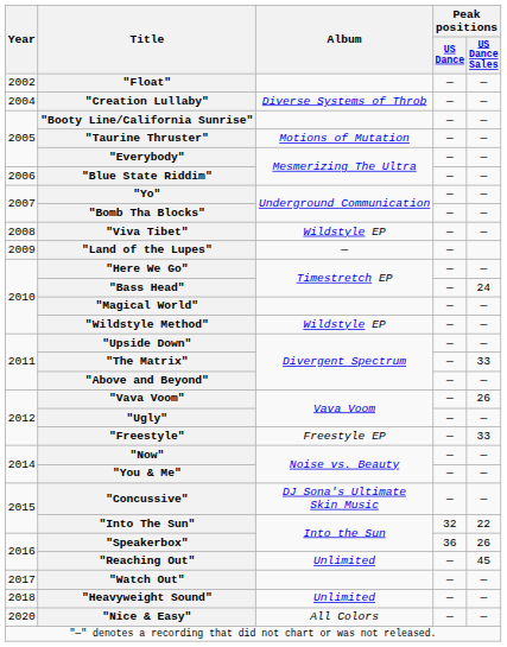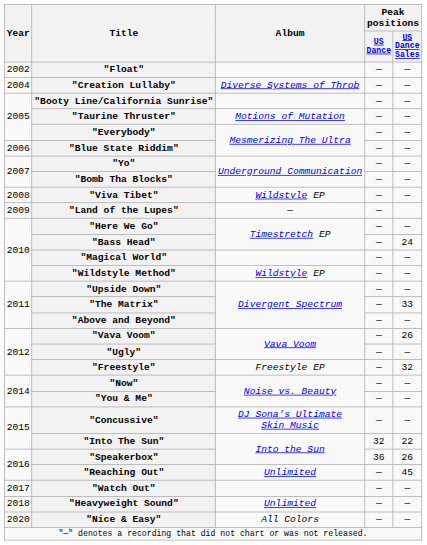"Freestyle" | Peak positions / US Dance Sales: 33 -> 32
